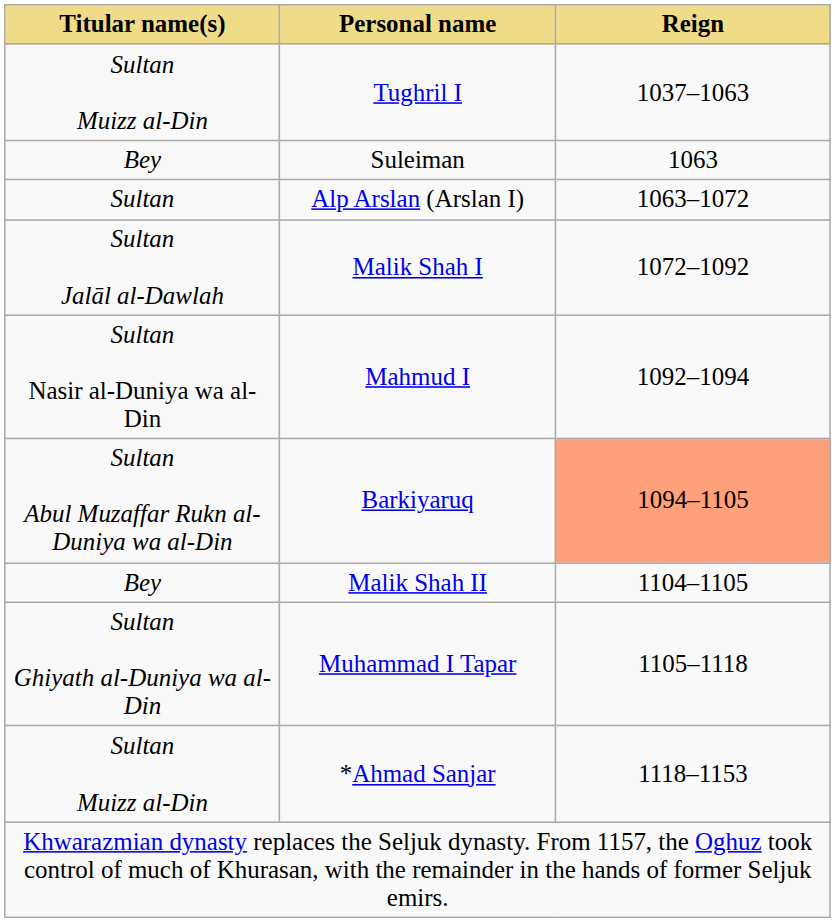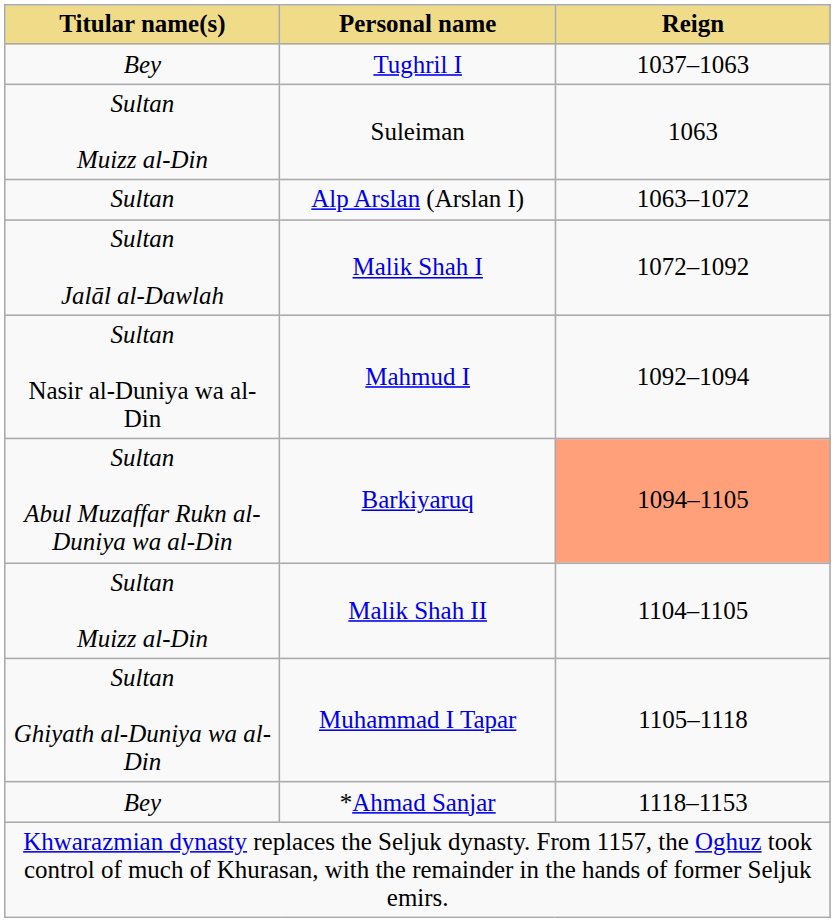Tughril I | Titular name(s): Sultan Muizz al-Din -> Bey
Suleiman | Titular name(s): Bey -> Sultan Muizz al-Din
Malik Shah II | Titular name(s): Bey -> Sultan Muizz al-Din
*Ahmad Sanjar | Titular name(s): Sultan Muizz al-Din -> Bey
